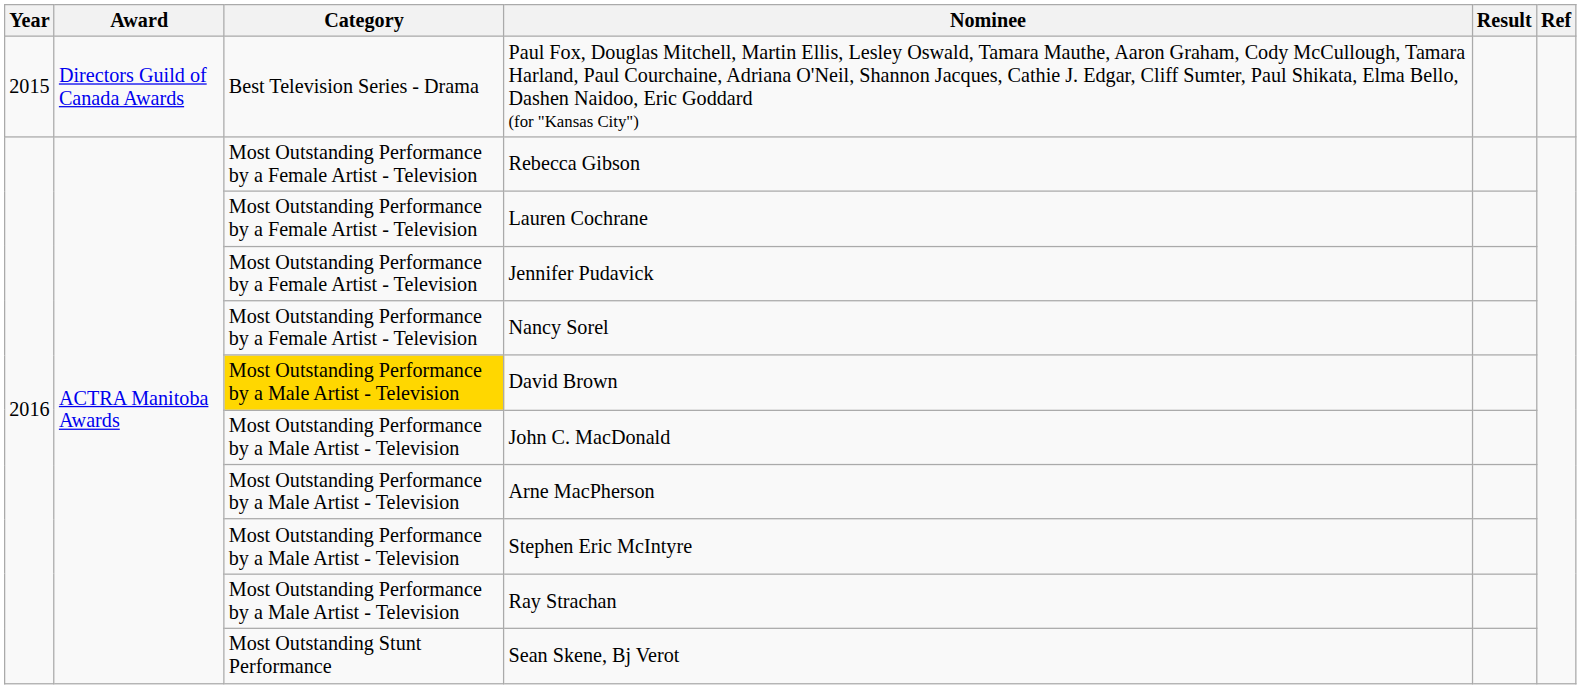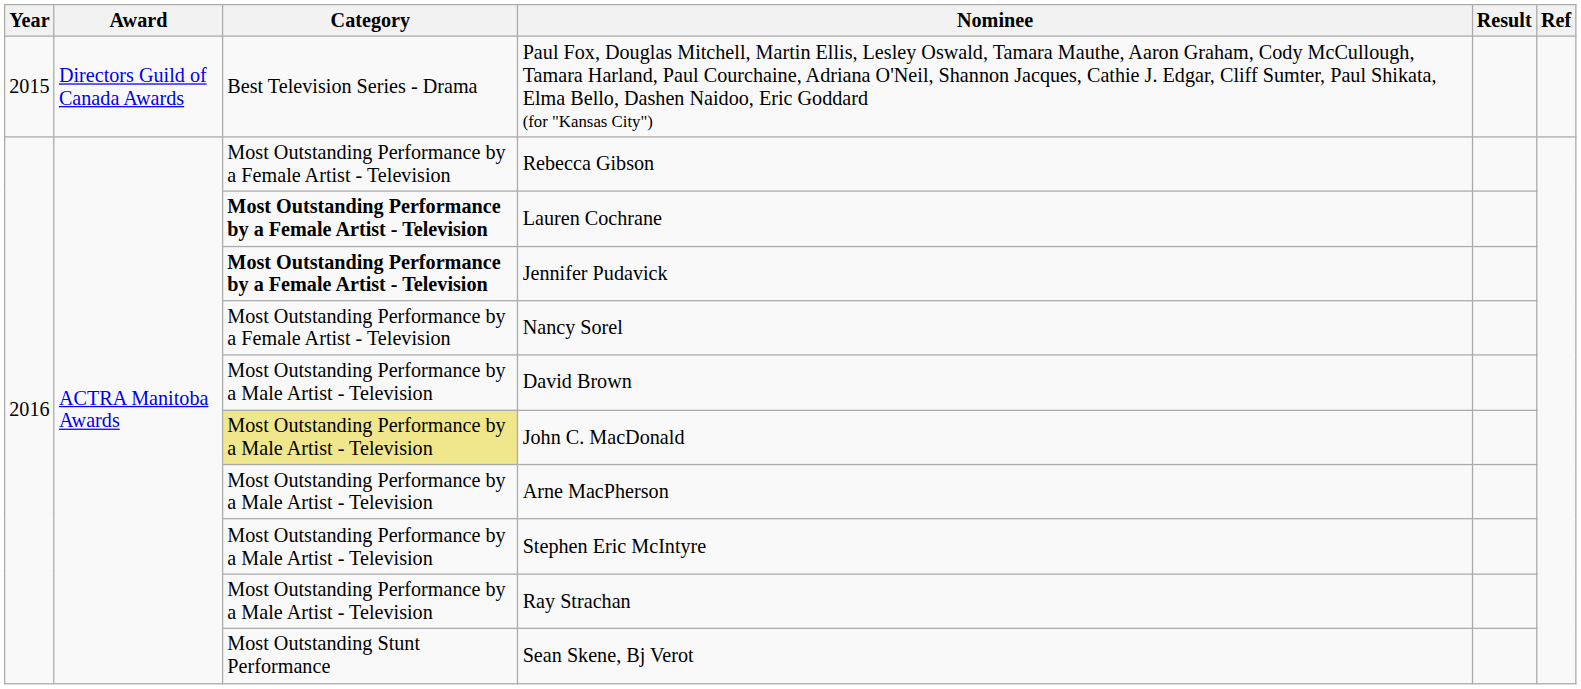Lauren Cochrane | Category: normal -> bold
Jennifer Pudavick | Category: normal -> bold
David Brown | Category: gold background -> no background
John C. MacDonald | Category: no background -> khaki background
